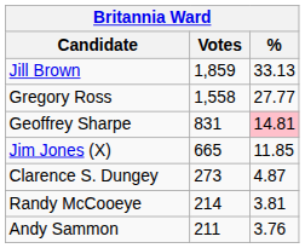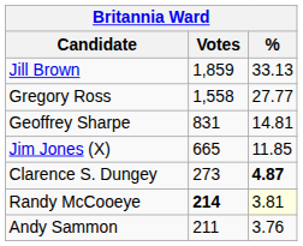Geoffrey Sharpe | %: pink background -> no background
Clarence S. Dungey | %: normal -> bold
Randy McCooeye | Votes: normal -> bold
Randy McCooeye | %: no background -> lightyellow background
